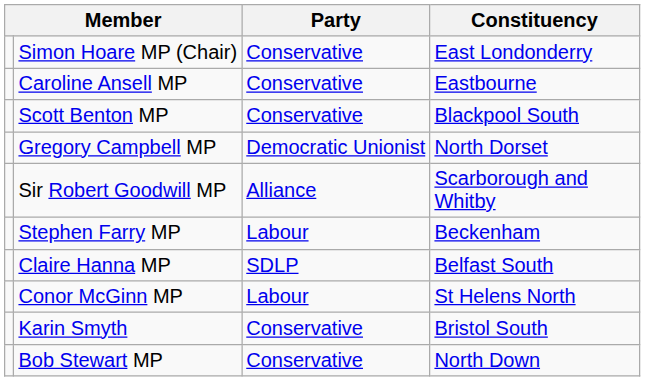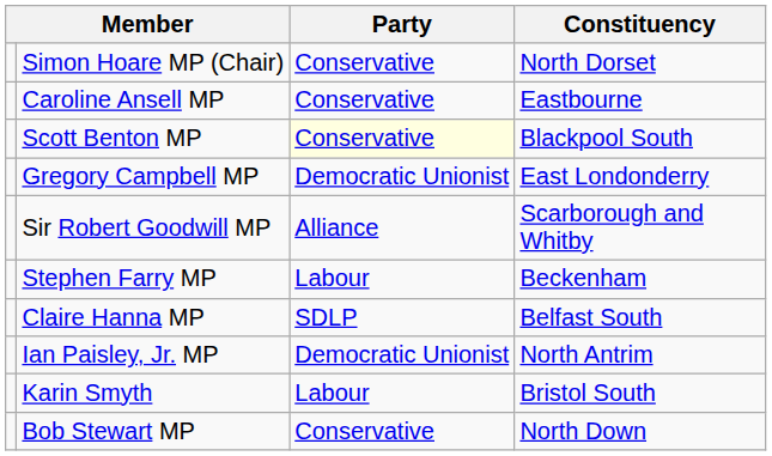Simon Hoare MP (Chair) | Constituency: East Londonderry -> North Dorset
Scott Benton MP | Party: no background -> lightyellow background
Gregory Campbell MP | Constituency: North Dorset -> East Londonderry
- row: Conor McGinn MP | Labour | St Helens North
+ row: Ian Paisley, Jr. MP | Democratic Unionist | North Antrim
Karin Smyth | Party: Conservative -> Labour
